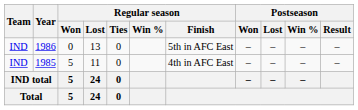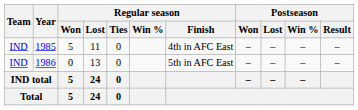rows swapped: 1985 <-> 1986
